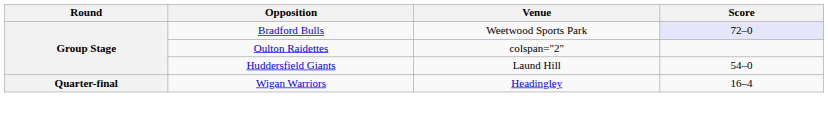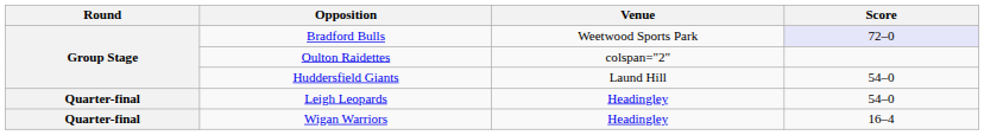+ row: Quarter-final | Leigh Leopards | Headingley | 54–0
